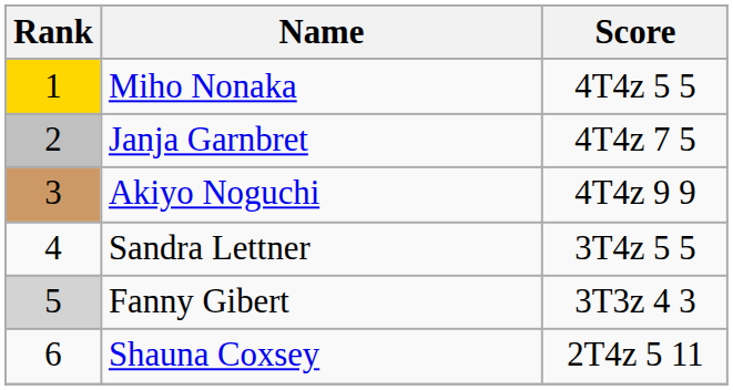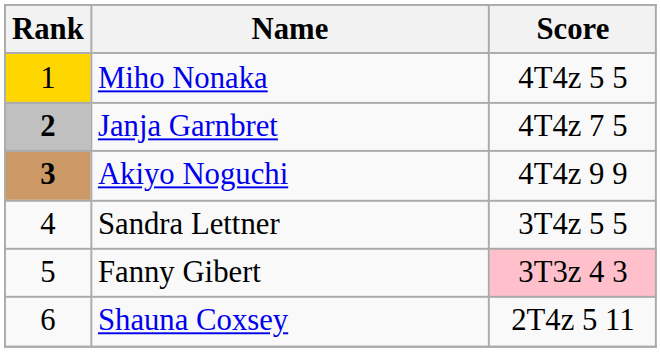Janja Garnbret | Rank: normal -> bold
Akiyo Noguchi | Rank: normal -> bold
Fanny Gibert | Rank: lightgrey background -> no background
Fanny Gibert | Score: no background -> pink background
